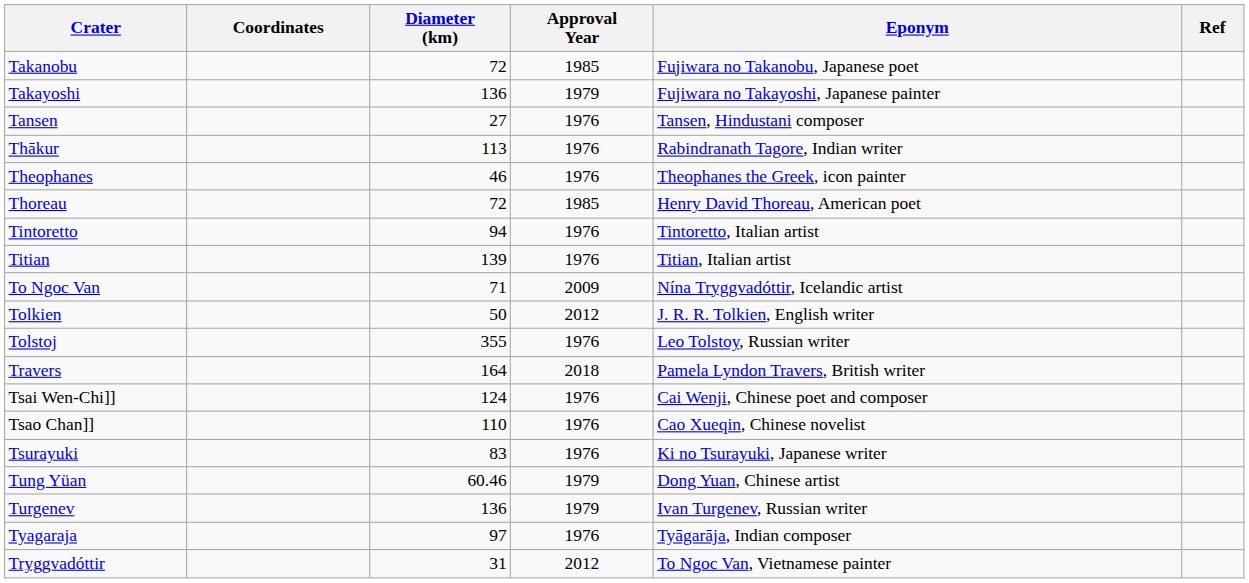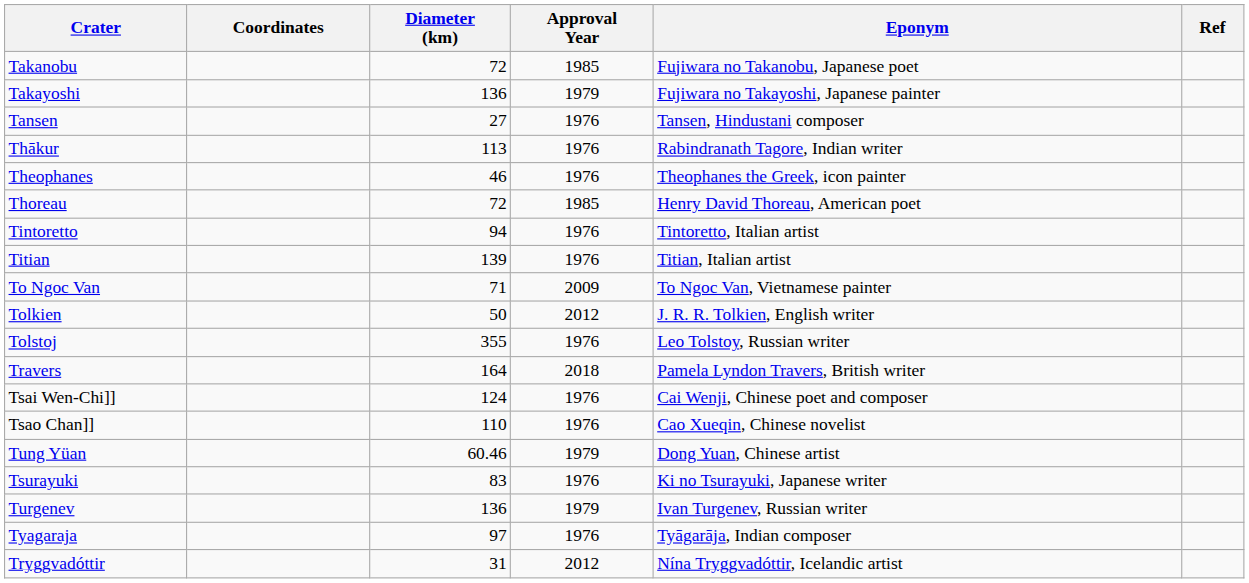To Ngoc Van | Eponym: Nína Tryggvadóttir, Icelandic artist -> To Ngoc Van, Vietnamese painter
rows swapped: Tsurayuki <-> Tung Yüan
Tryggvadóttir | Eponym: To Ngoc Van, Vietnamese painter -> Nína Tryggvadóttir, Icelandic artist
